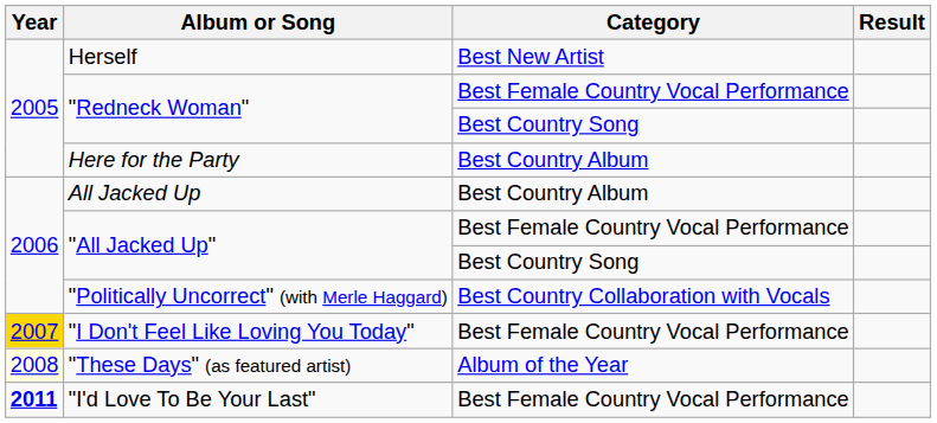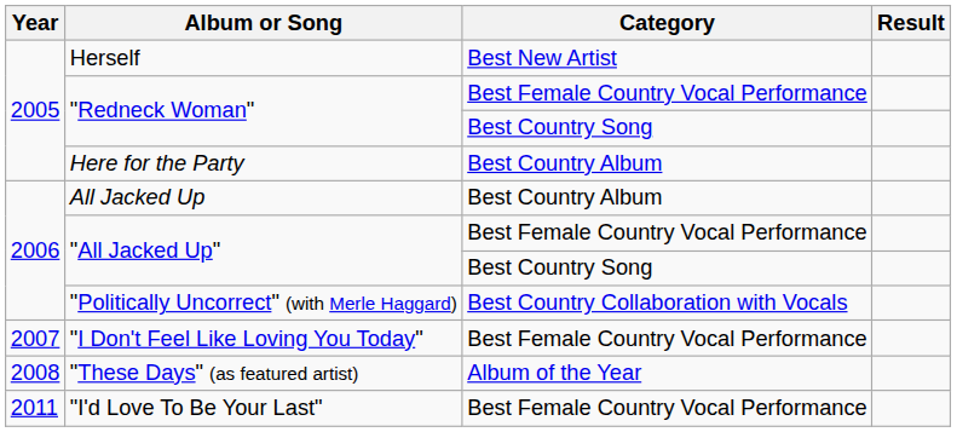"I Don't Feel Like Loving You Today" | Year: gold background -> no background
"These Days" (as featured artist) | Year: lightyellow background -> no background
"I'd Love To Be Your Last" | Year: bold -> normal
